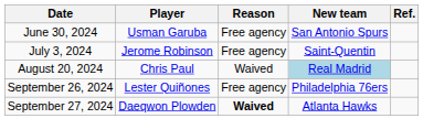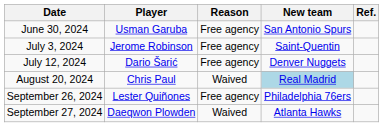+ row: July 12, 2024 | Dario Šarić | Free agency | Denver Nuggets
September 27, 2024 | Reason: bold -> normal
